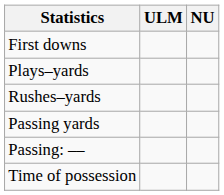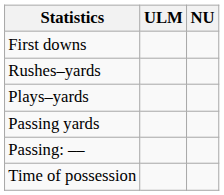rows swapped: Plays–yards <-> Rushes–yards
